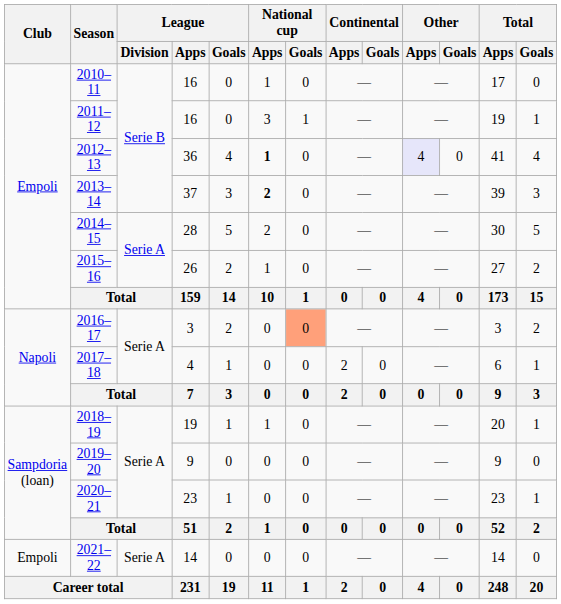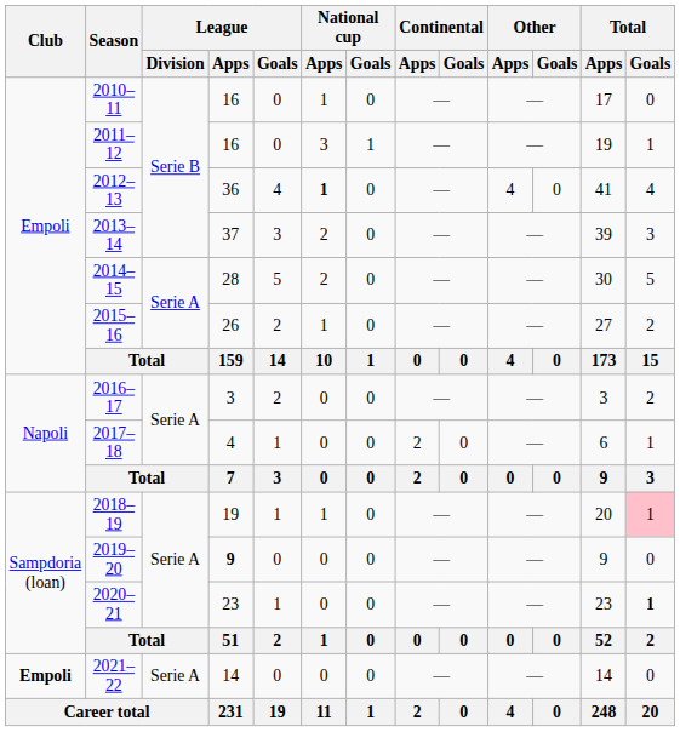2012–13 | Other / Apps: lavender background -> no background
2013–14 | National cup / Apps: bold -> normal
2016–17 | National cup / Goals: lightsalmon background -> no background
2018–19 | Total / Goals: no background -> pink background
2019–20 | League / Apps: normal -> bold
2020–21 | Total / Goals: normal -> bold
2021–22 | Club: normal -> bold
